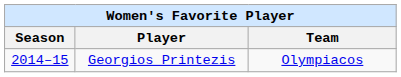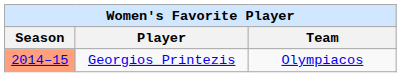Georgios Printezis | Season: no background -> lightsalmon background
